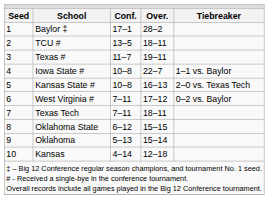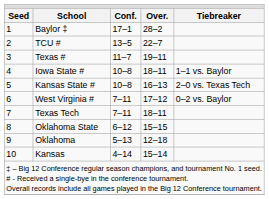TCU # | column 4: 18–11 -> 22–7
Iowa State # | column 4: 22–7 -> 18–11
Oklahoma | column 4: 15–14 -> 12–18
Kansas | column 4: 12–18 -> 15–14
